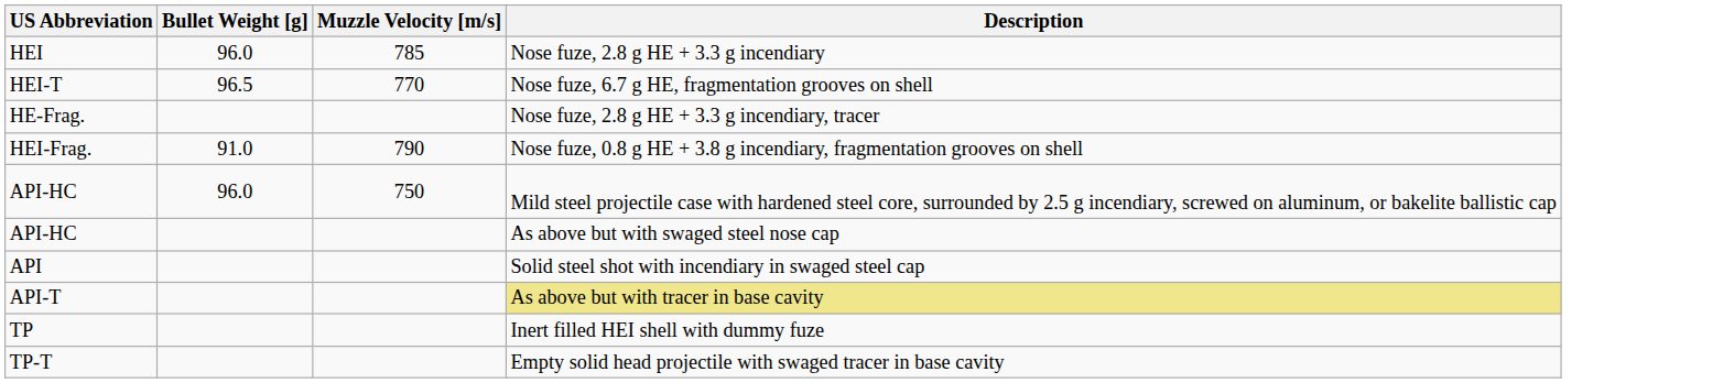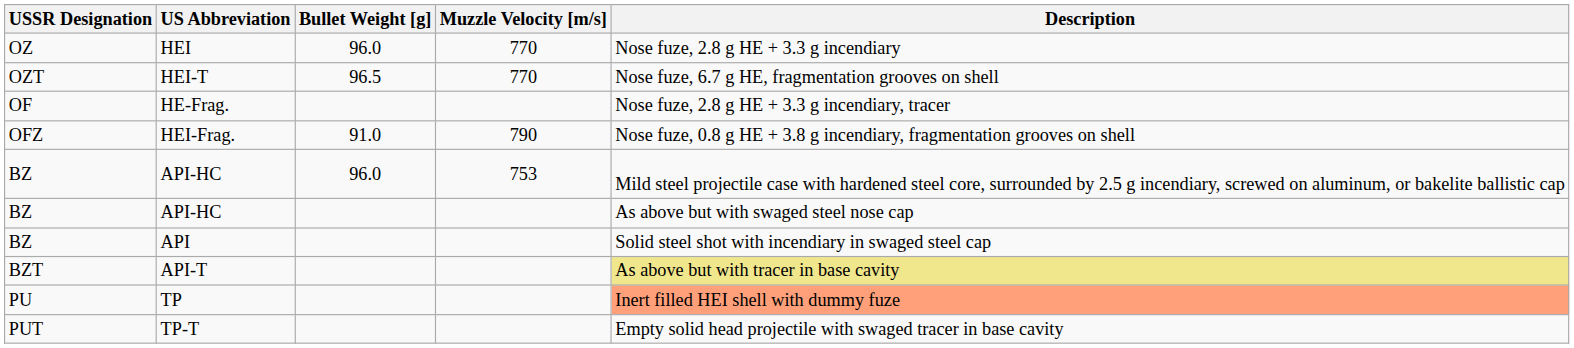+ column: USSR Designation | OZ | OZT | OF | OFZ | BZ | BZ | BZ | BZT | PU | PUT
HEI | Muzzle Velocity [m/s]: 785 -> 770
API-HC / 96.0 | Muzzle Velocity [m/s]: 750 -> 753
TP | Description: no background -> lightsalmon background
